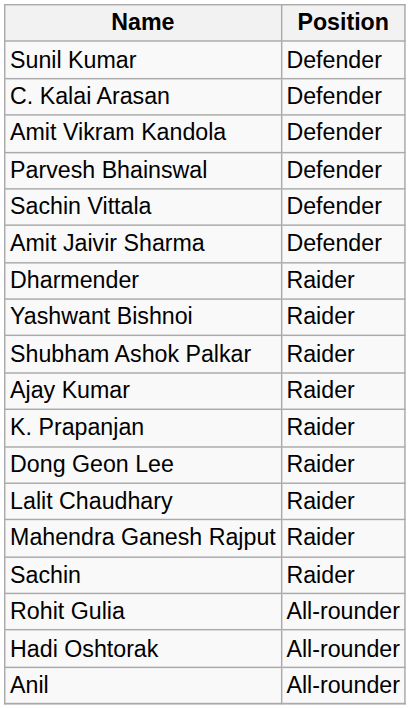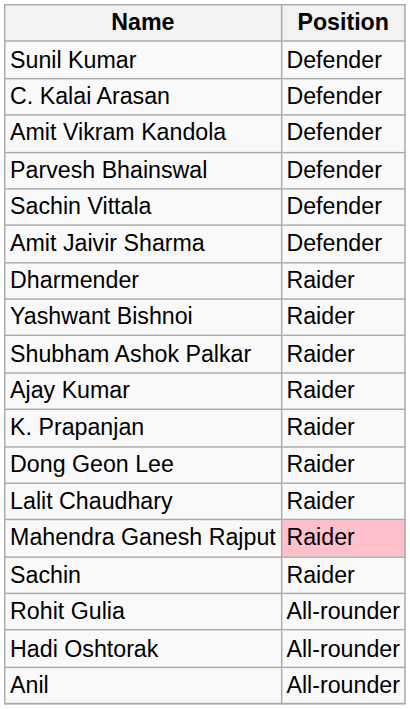Mahendra Ganesh Rajput | Position: no background -> pink background
